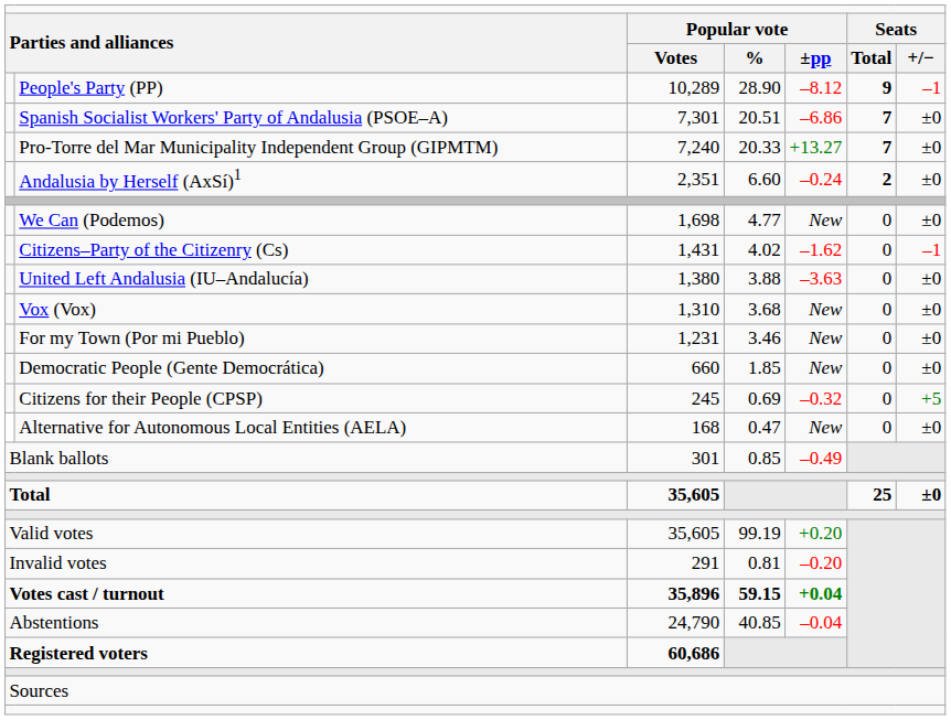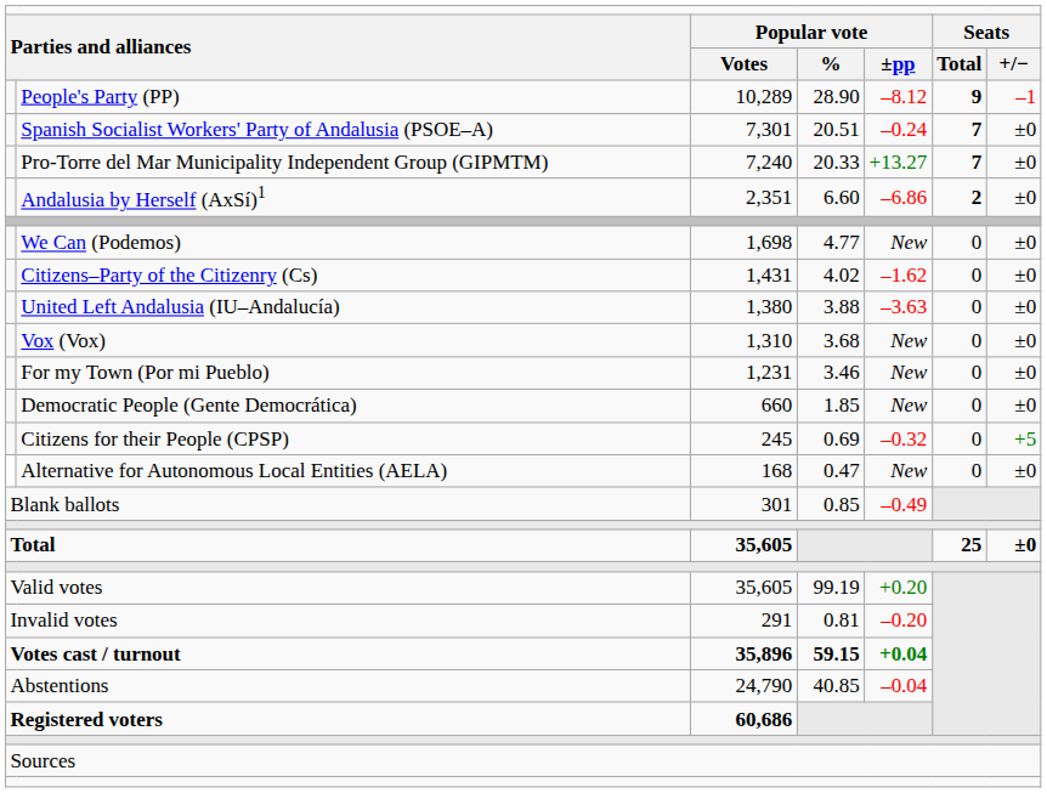Spanish Socialist Workers' Party of Andalusia (PSOE–A) | column 5: –6.86 -> –0.24
Andalusia by Herself (AxSí)1 | column 5: –0.24 -> –6.86
Citizens–Party of the Citizenry (Cs) | column 7: –1 -> ±0
